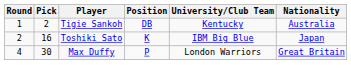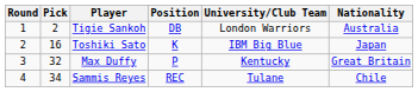Tigie Sankoh | University/Club Team: Kentucky -> London Warriors
Max Duffy | Round: 4 -> 3
Max Duffy | Pick: 30 -> 32
Max Duffy | University/Club Team: London Warriors -> Kentucky
+ row: 4 | 34 | Sammis Reyes | REC | Tulane | Chile
